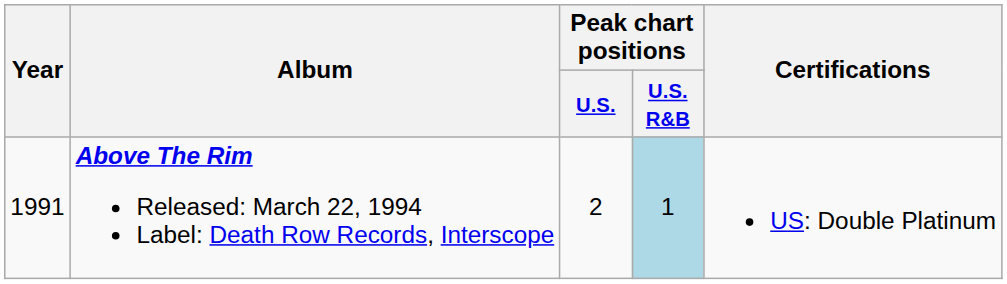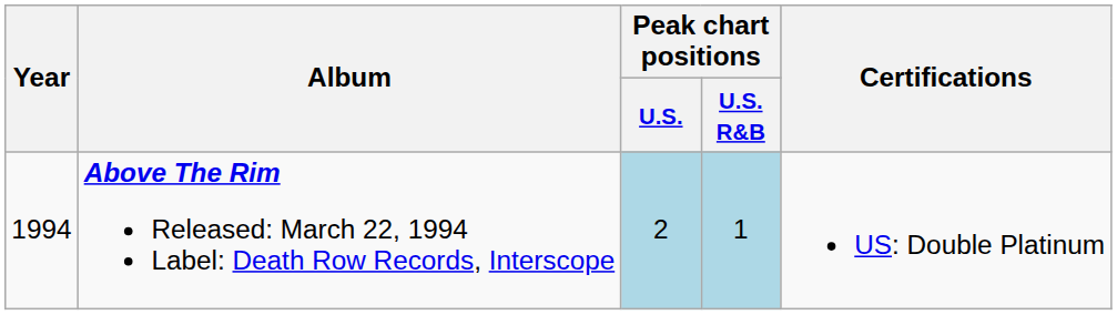row 3 | Year: 1991 -> 1994
row 3 | Peak chart positions / U.S.: no background -> lightblue background
